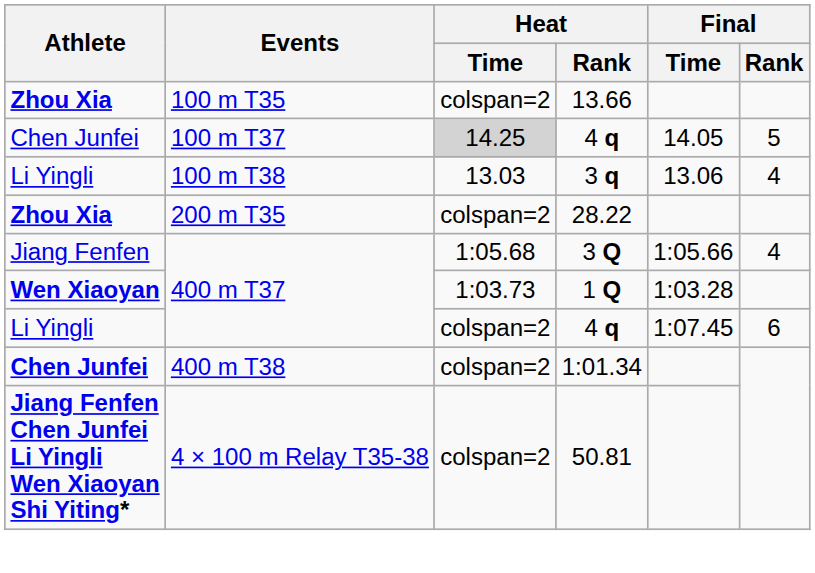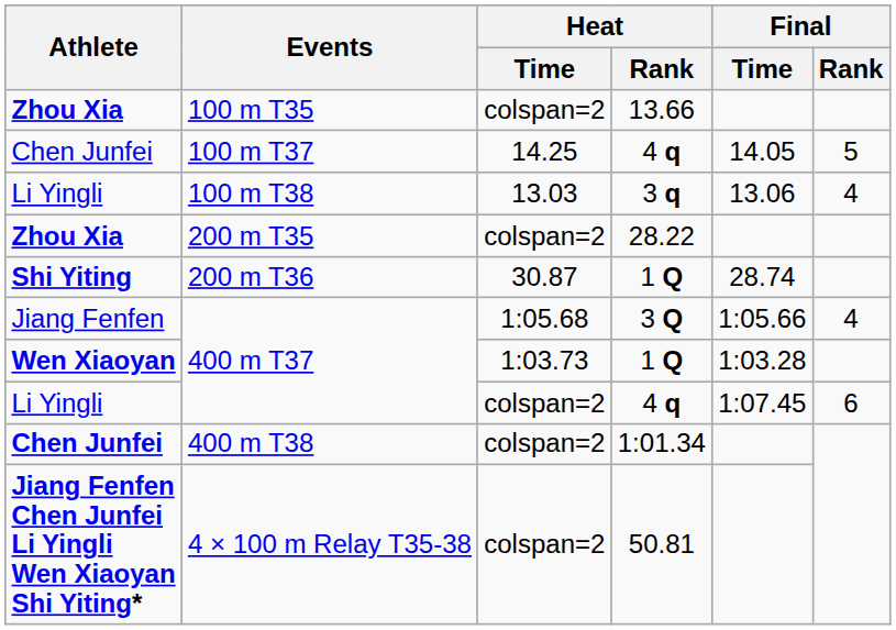100 m T37 | Heat / Time: lightgrey background -> no background
+ row: Shi Yiting | 200 m T36 | 30.87 | 1 Q | 28.74
